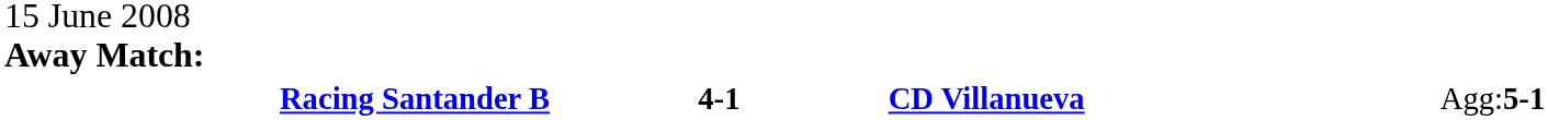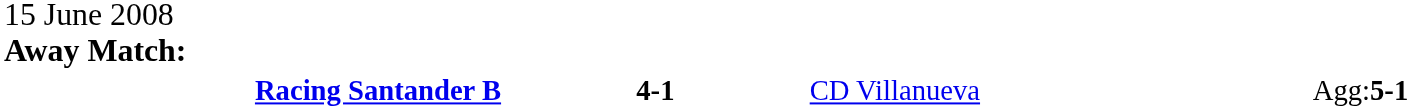Racing Santander B | column 3: bold -> normal
